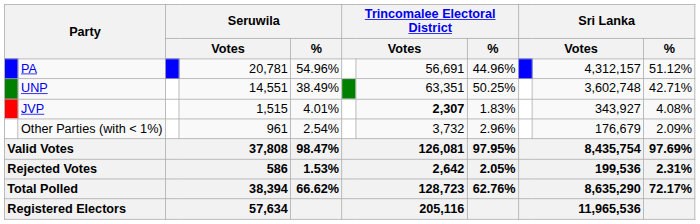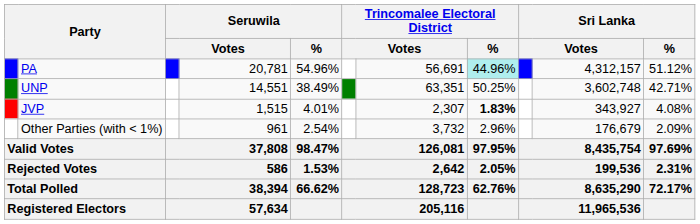PA | Trincomalee Electoral District / %: no background -> paleturquoise background
JVP | column 7: bold -> normal
JVP | Trincomalee Electoral District / %: normal -> bold
